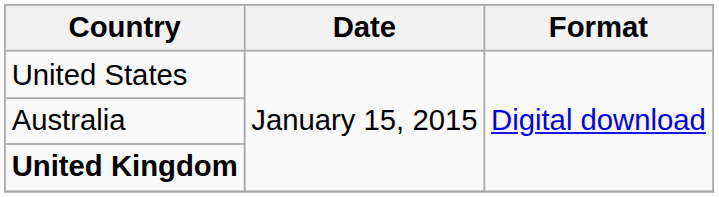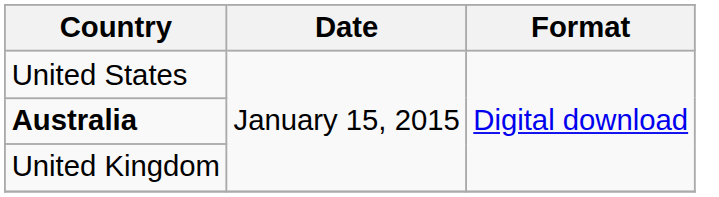Australia | Country: normal -> bold
United Kingdom | Country: bold -> normal
